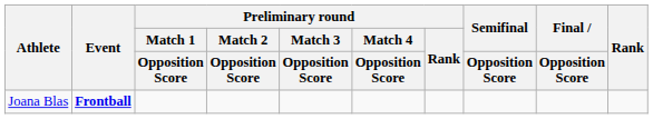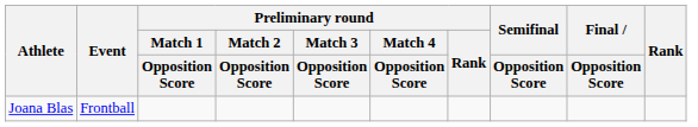Joana Blas | Event: bold -> normal
